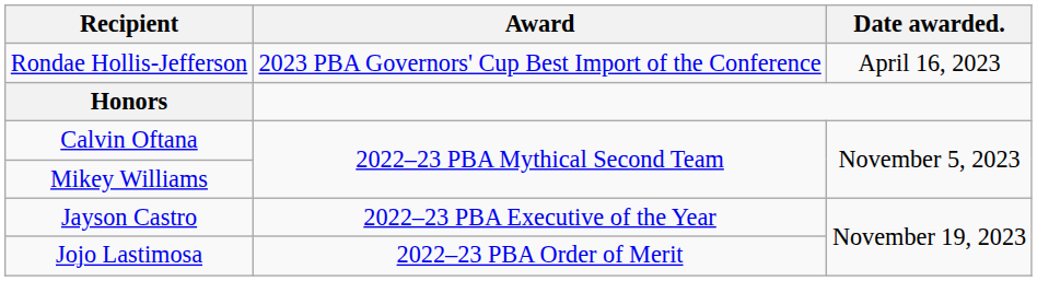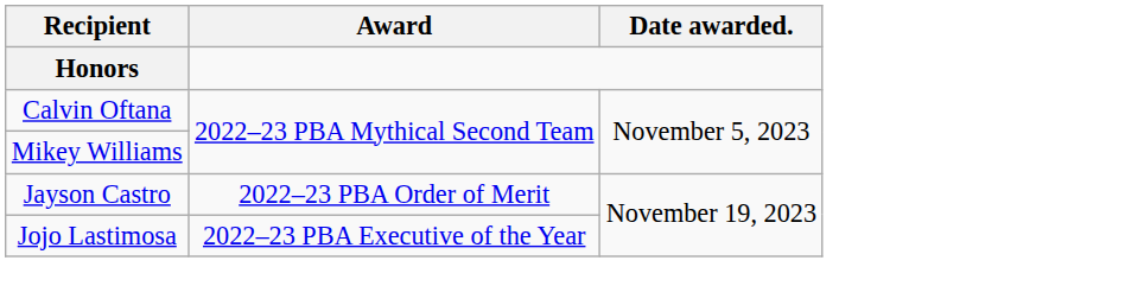- row: Rondae Hollis-Jefferson | 2023 PBA Governors' Cup Best Import of the Conference | April 16, 2023
Jayson Castro | Award: 2022–23 PBA Executive of the Year -> 2022–23 PBA Order of Merit
Jojo Lastimosa | Award: 2022–23 PBA Order of Merit -> 2022–23 PBA Executive of the Year
